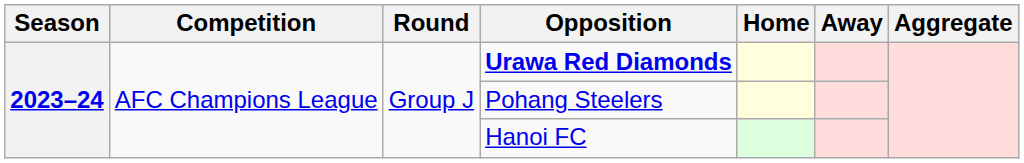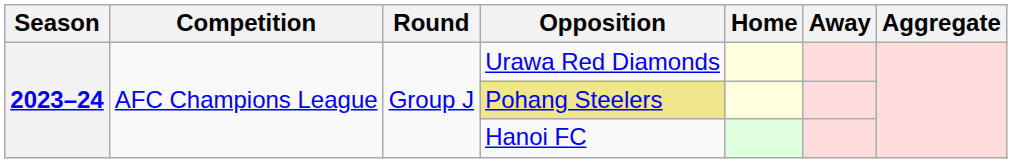Urawa Red Diamonds | Opposition: bold -> normal
Pohang Steelers | Opposition: no background -> khaki background
